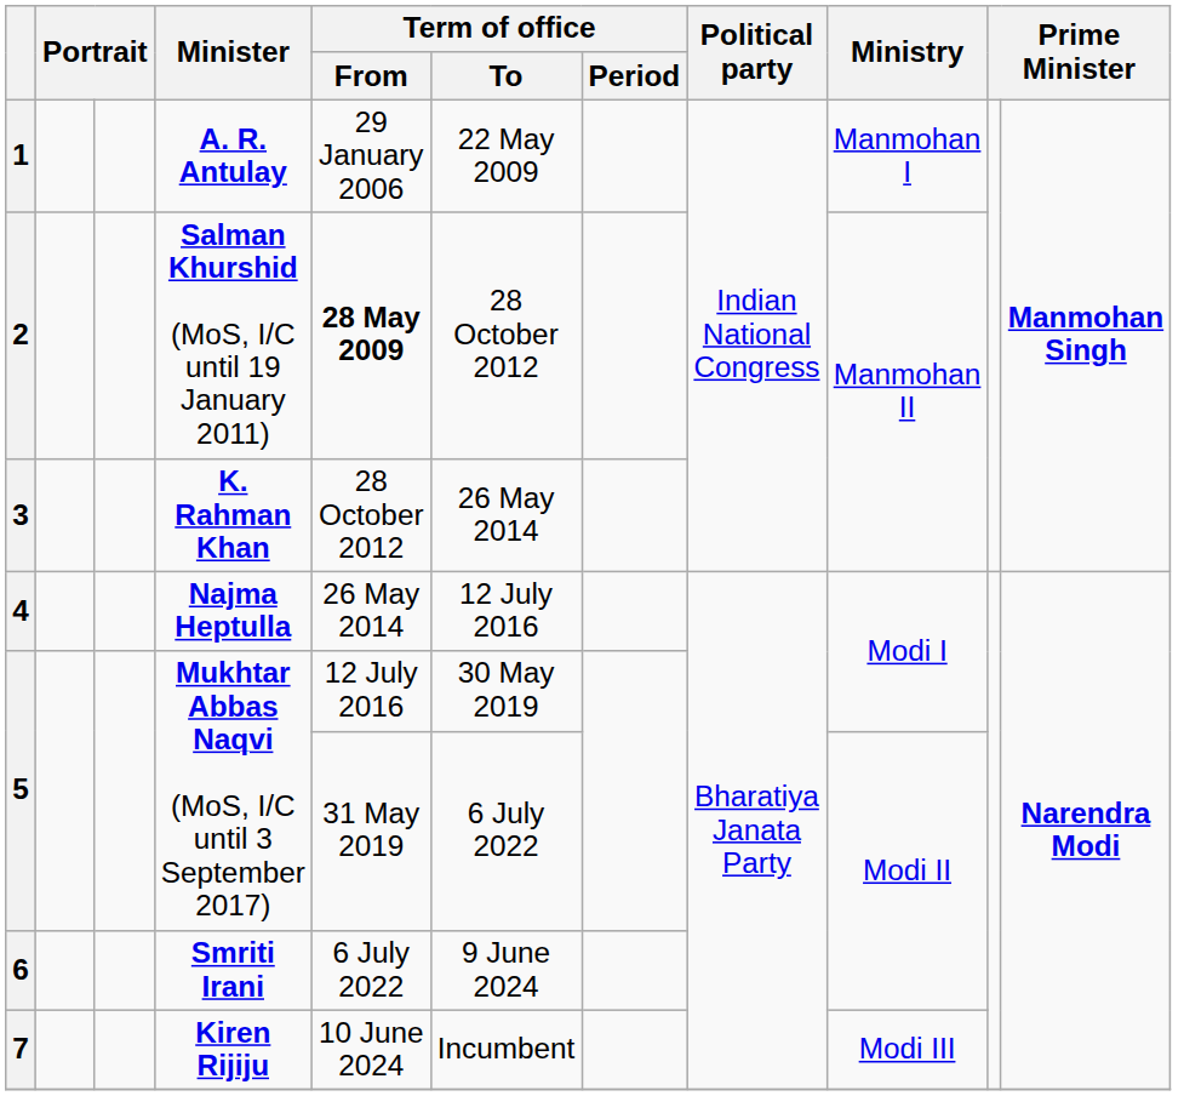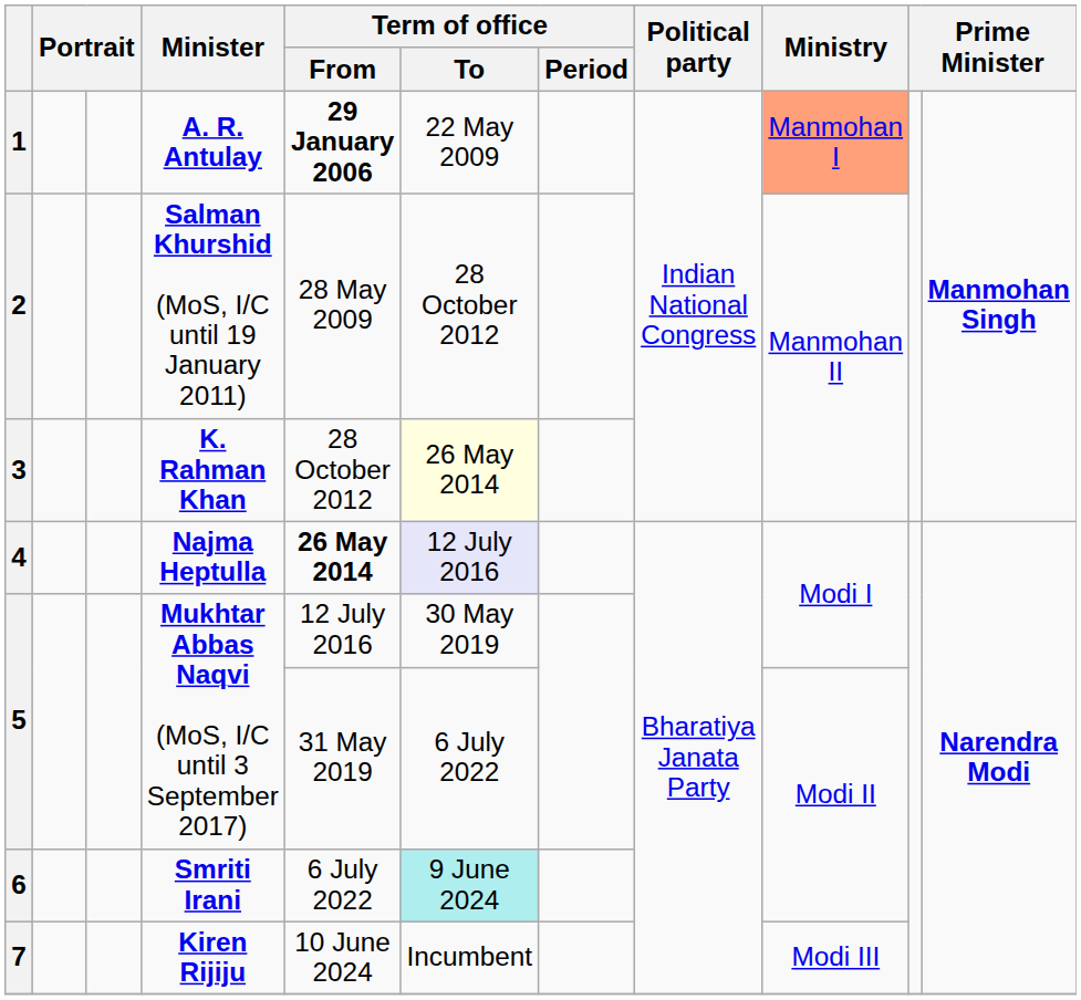1 | Term of office / From: normal -> bold
1 | Ministry: no background -> lightsalmon background
2 | Term of office / From: bold -> normal
3 | Term of office / To: no background -> lightyellow background
4 | Term of office / From: normal -> bold
4 | Term of office / To: no background -> lavender background
6 | Term of office / To: no background -> paleturquoise background
